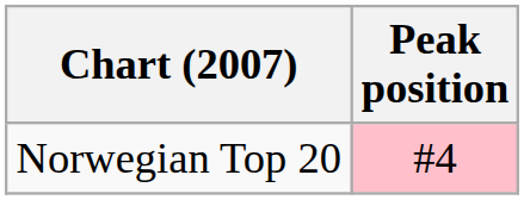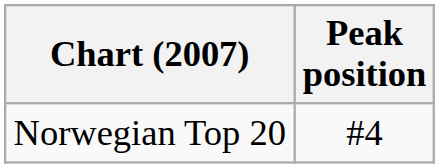Norwegian Top 20 | Peak position: pink background -> no background
